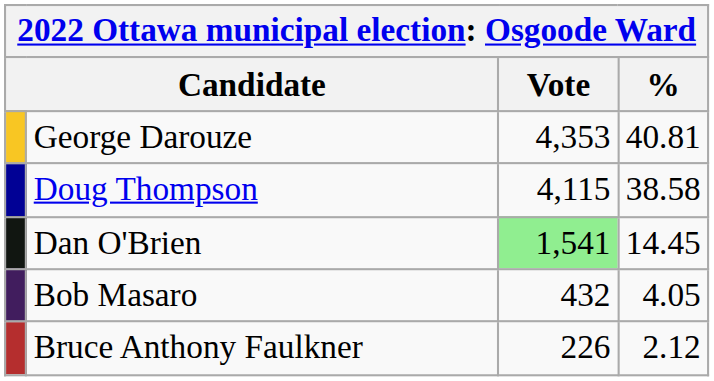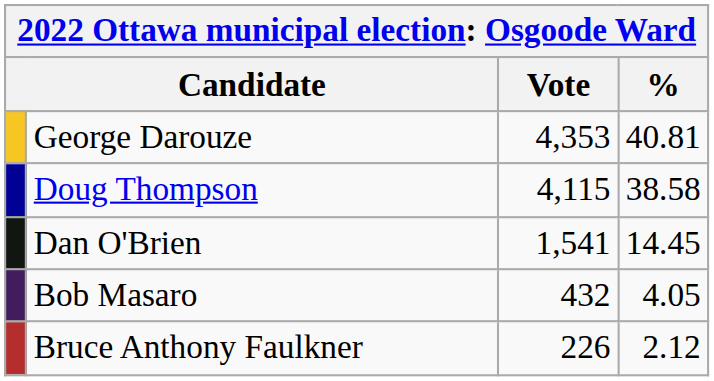Dan O'Brien | Vote: lightgreen background -> no background
